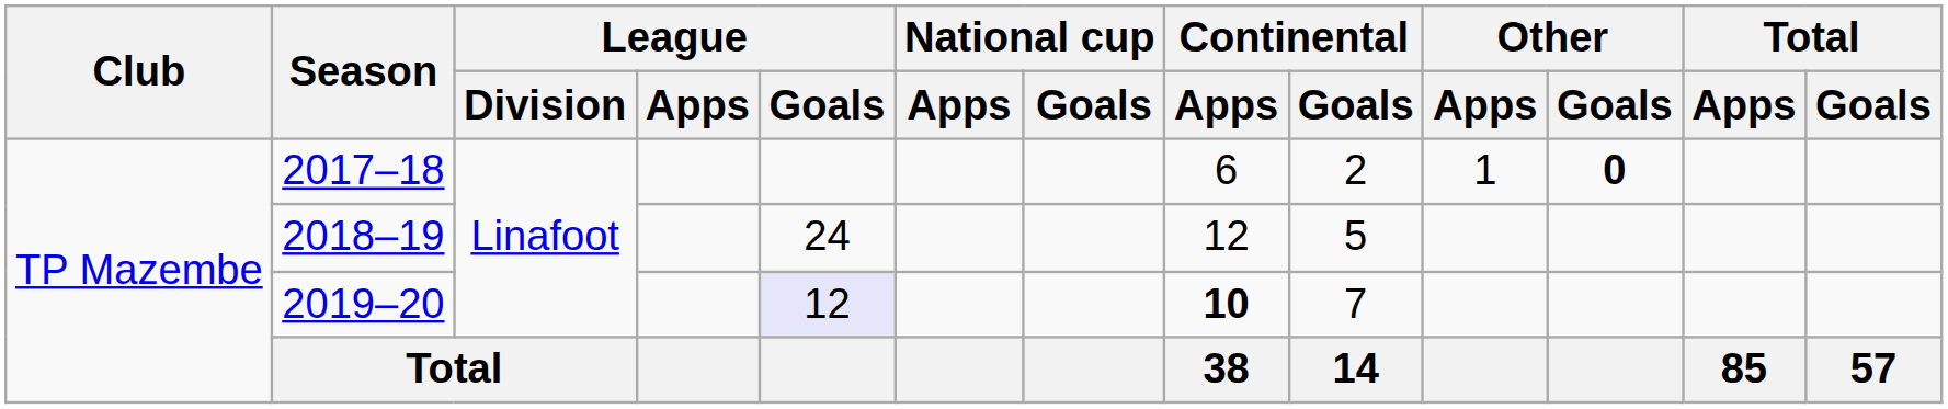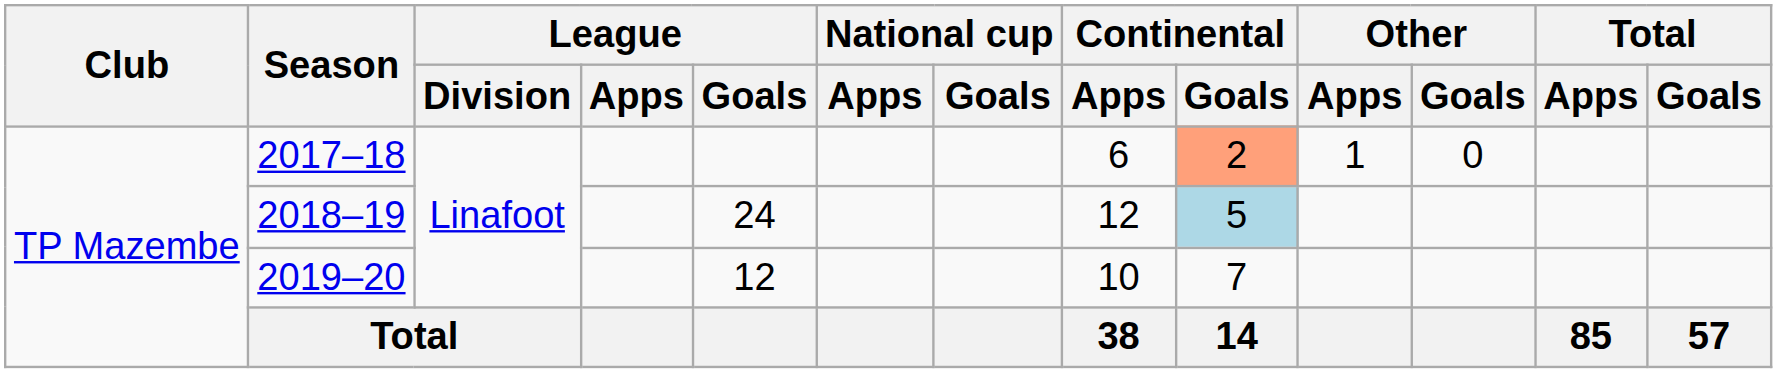2017–18 | Continental / Goals: no background -> lightsalmon background
2017–18 | Other / Goals: bold -> normal
2018–19 | Continental / Goals: no background -> lightblue background
2019–20 | League / Goals: lavender background -> no background
2019–20 | Continental / Apps: bold -> normal
